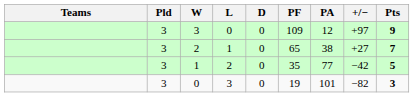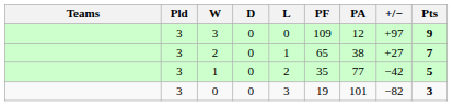columns swapped: D <-> L
